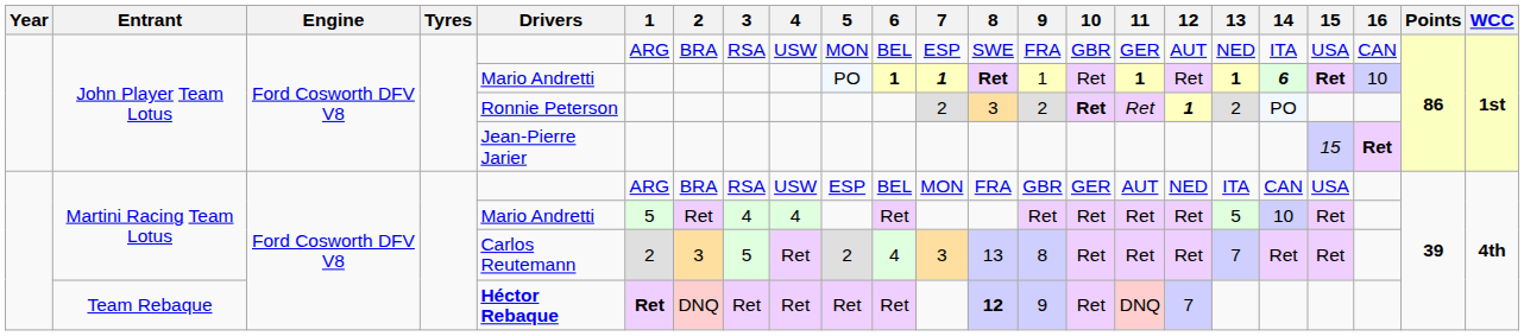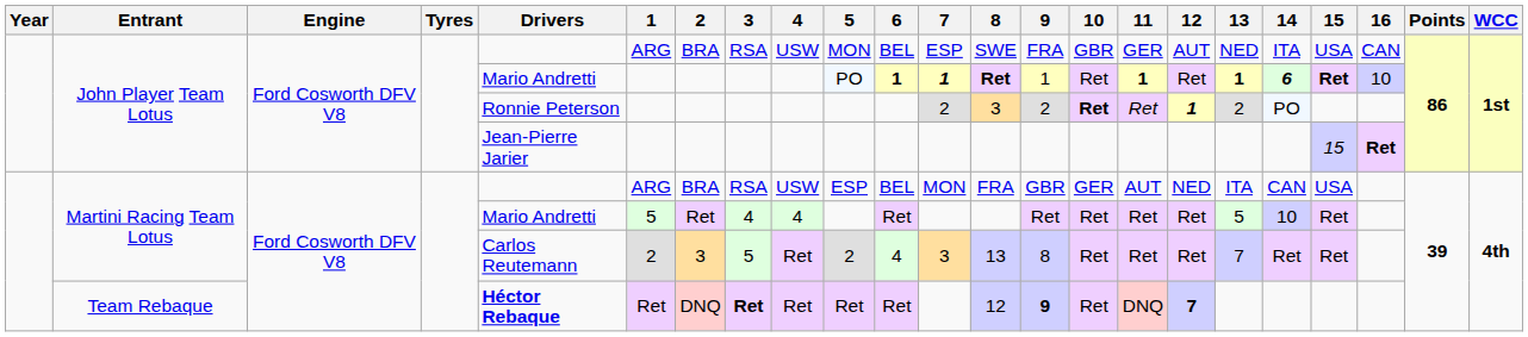Team Rebaque | 1: bold -> normal
Team Rebaque | 3: normal -> bold
Team Rebaque | 8: bold -> normal
Team Rebaque | 9: normal -> bold
Team Rebaque | 12: normal -> bold
